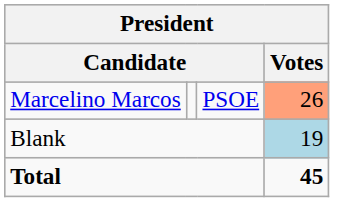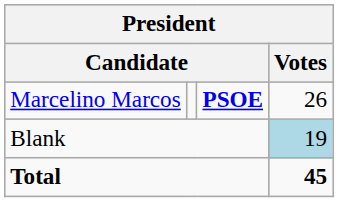Marcelino Marcos | column 3: normal -> bold
Marcelino Marcos | Votes: lightsalmon background -> no background
